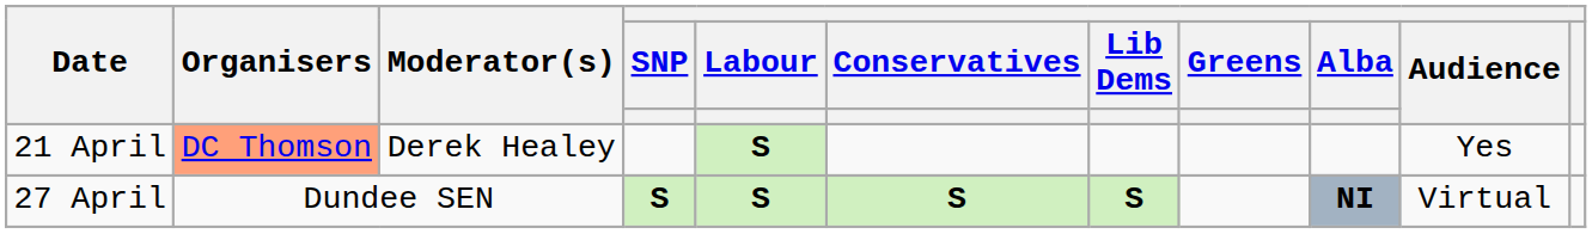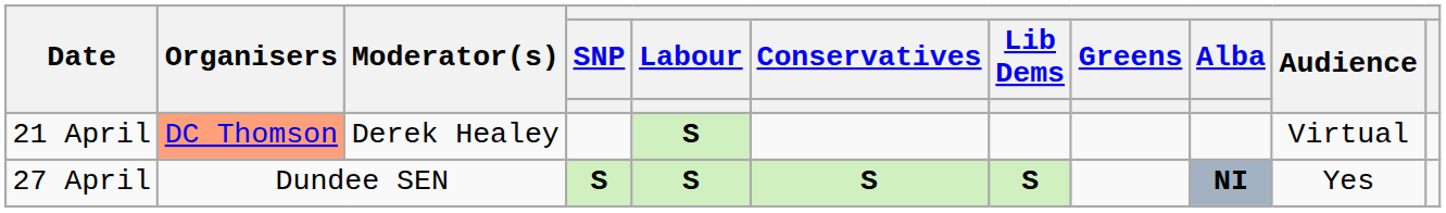21 April | Audience: Yes -> Virtual
27 April | Audience: Virtual -> Yes
